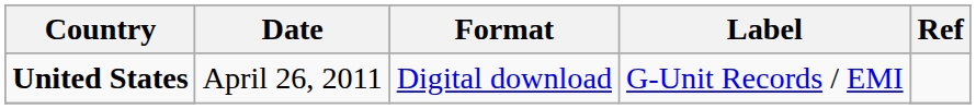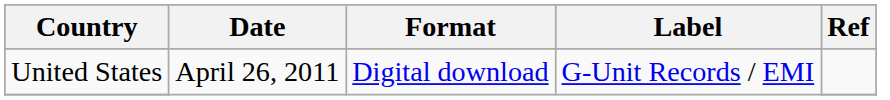United States | Country: bold -> normal
